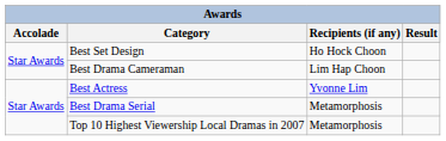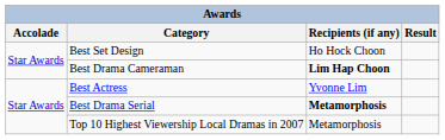Best Drama Cameraman | Recipients (if any): normal -> bold
Best Drama Serial | Recipients (if any): normal -> bold
